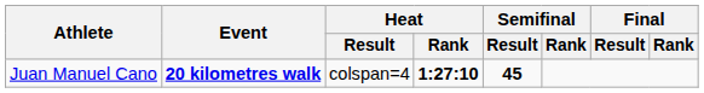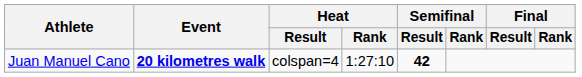Juan Manuel Cano | Heat / Rank: bold -> normal
Juan Manuel Cano | Semifinal / Result: 45 -> 42
